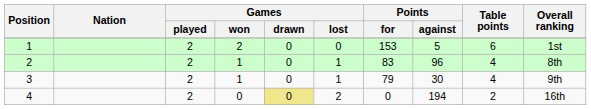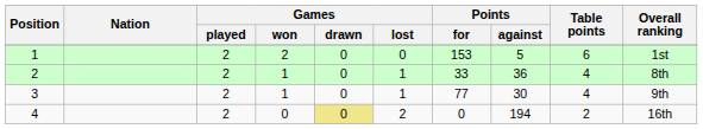row 4 | Points / for: 83 -> 33
row 4 | Points / against: 96 -> 36
row 5 | Points / for: 79 -> 77
